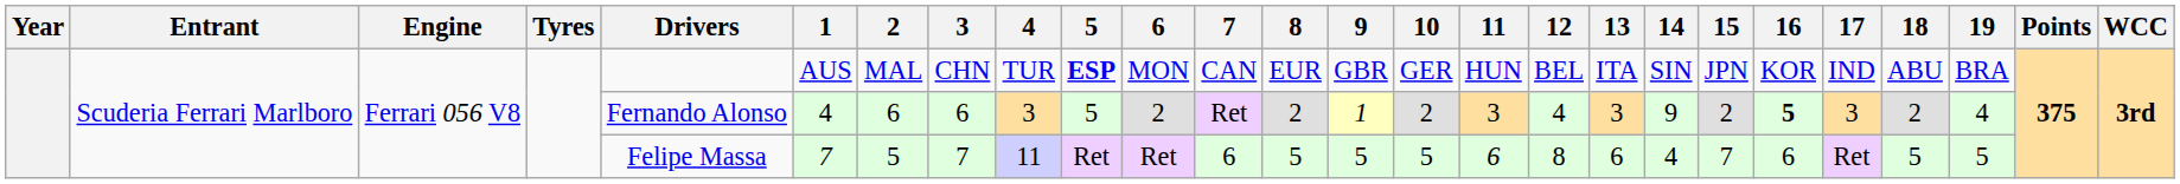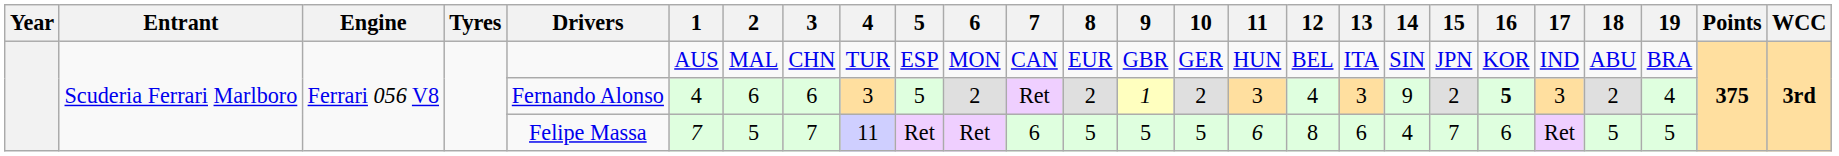row 2 | 5: bold -> normal
